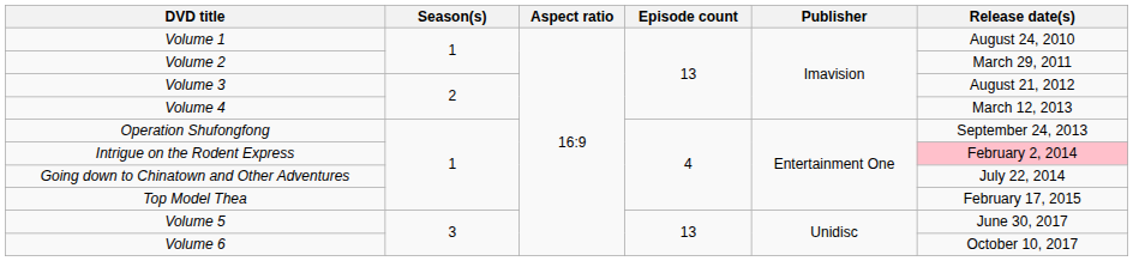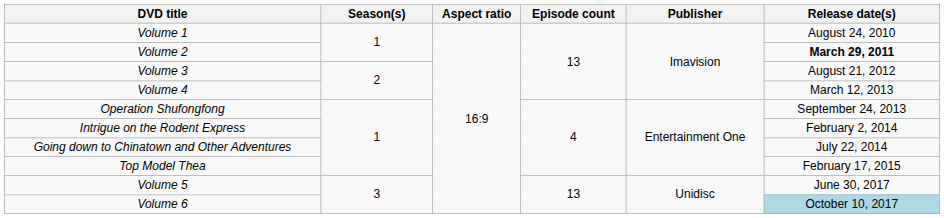Volume 2 | Release date(s): normal -> bold
Intrigue on the Rodent Express | Release date(s): pink background -> no background
Volume 6 | Release date(s): no background -> lightblue background
